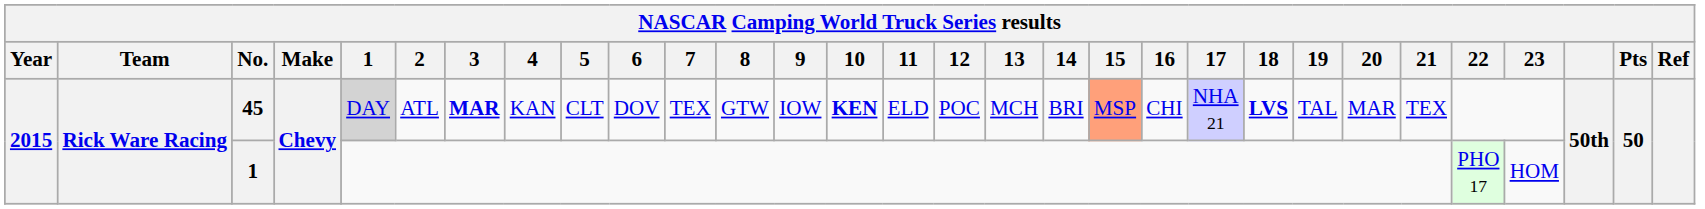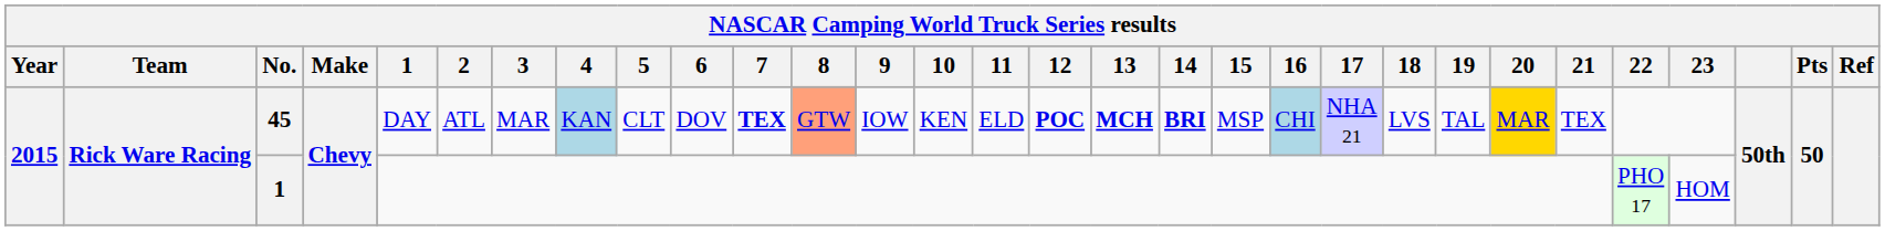45 | 1: lightgrey background -> no background
45 | 3: bold -> normal
45 | 4: no background -> lightblue background
45 | 7: normal -> bold
45 | 8: no background -> lightsalmon background
45 | 10: bold -> normal
45 | 12: normal -> bold
45 | 13: normal -> bold
45 | 14: normal -> bold
45 | 15: lightsalmon background -> no background
45 | 16: no background -> lightblue background
45 | 18: bold -> normal
45 | 20: no background -> gold background
